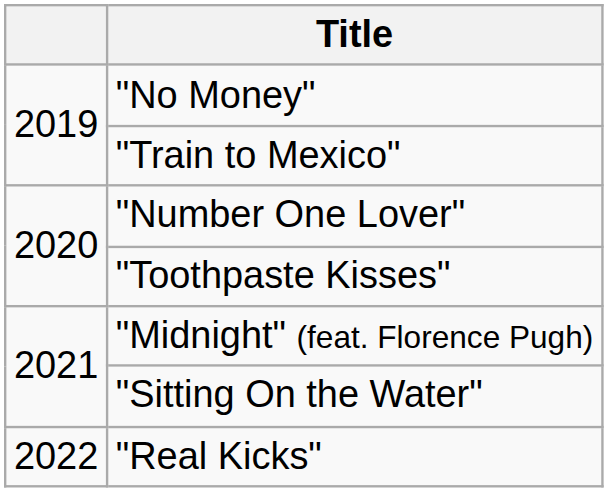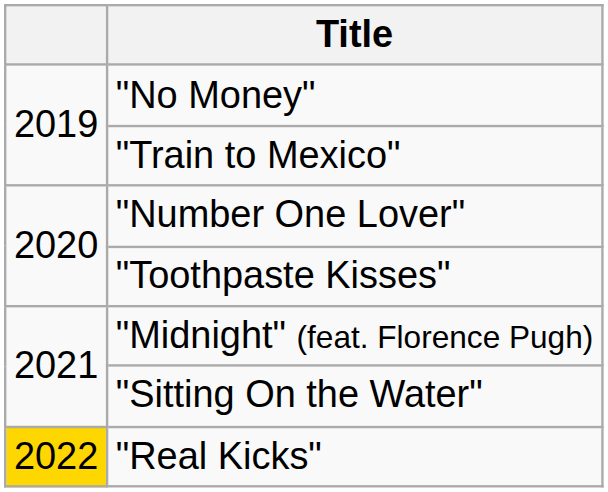"Real Kicks" | column 1: no background -> gold background
